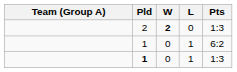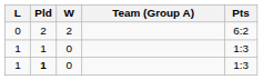columns swapped: Team (Group A) <-> L
row 2 | W: bold -> normal
row 2 | Pts: 1:3 -> 6:2
row 3 | Pts: 6:2 -> 1:3
